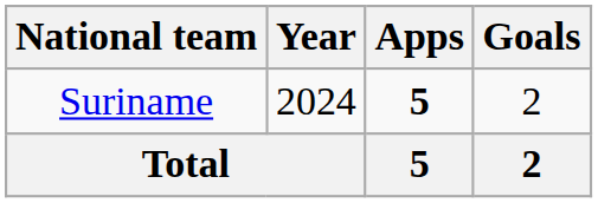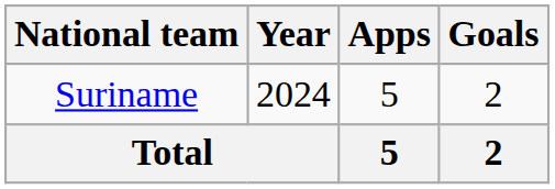Suriname | Apps: bold -> normal
